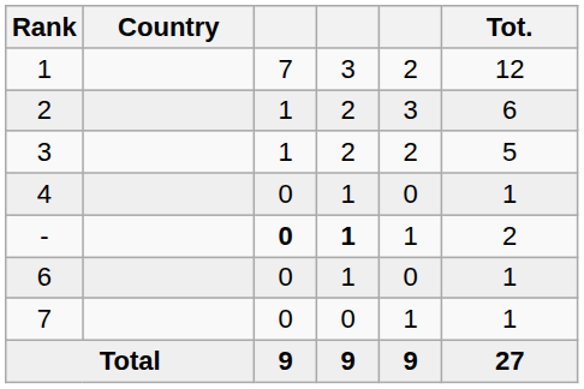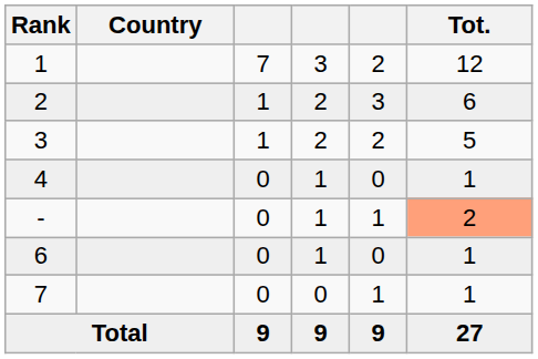- | column 3: bold -> normal
- | column 4: bold -> normal
- | Tot.: no background -> lightsalmon background
